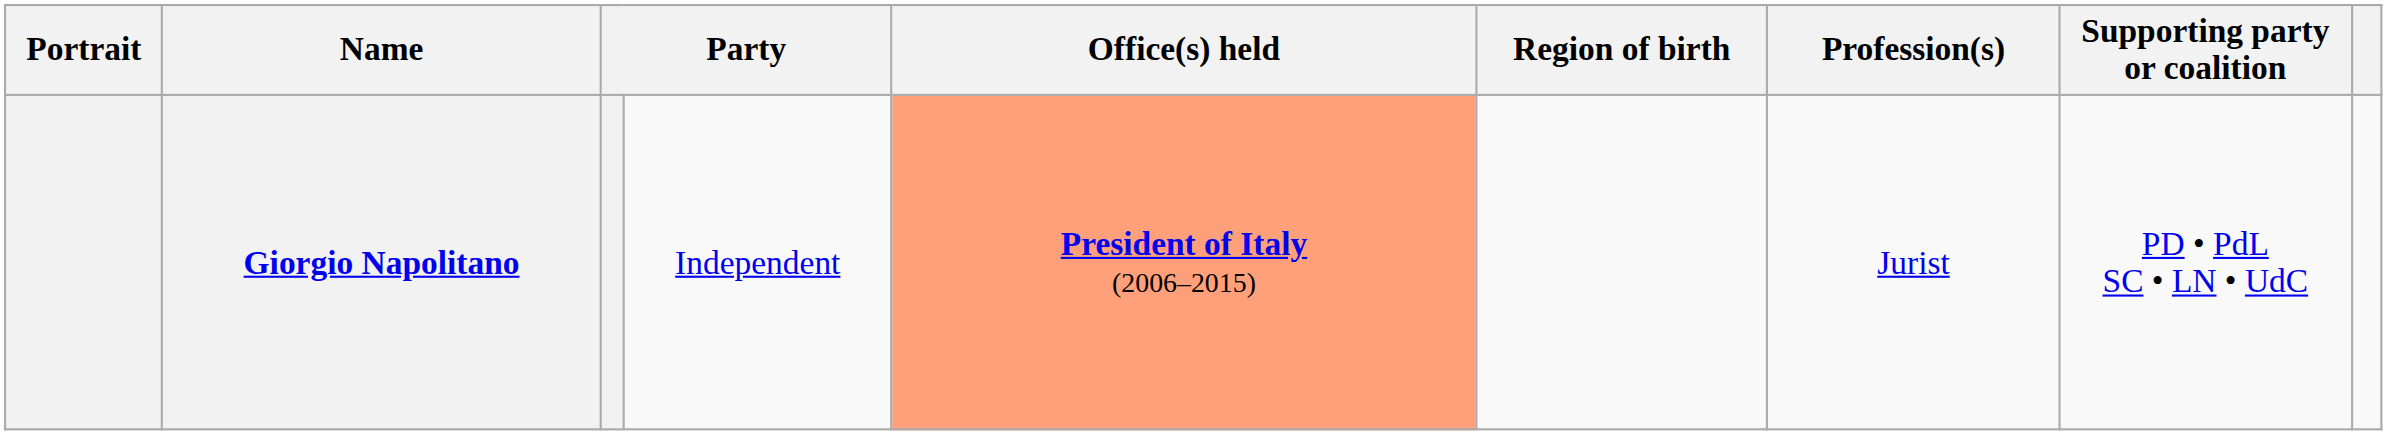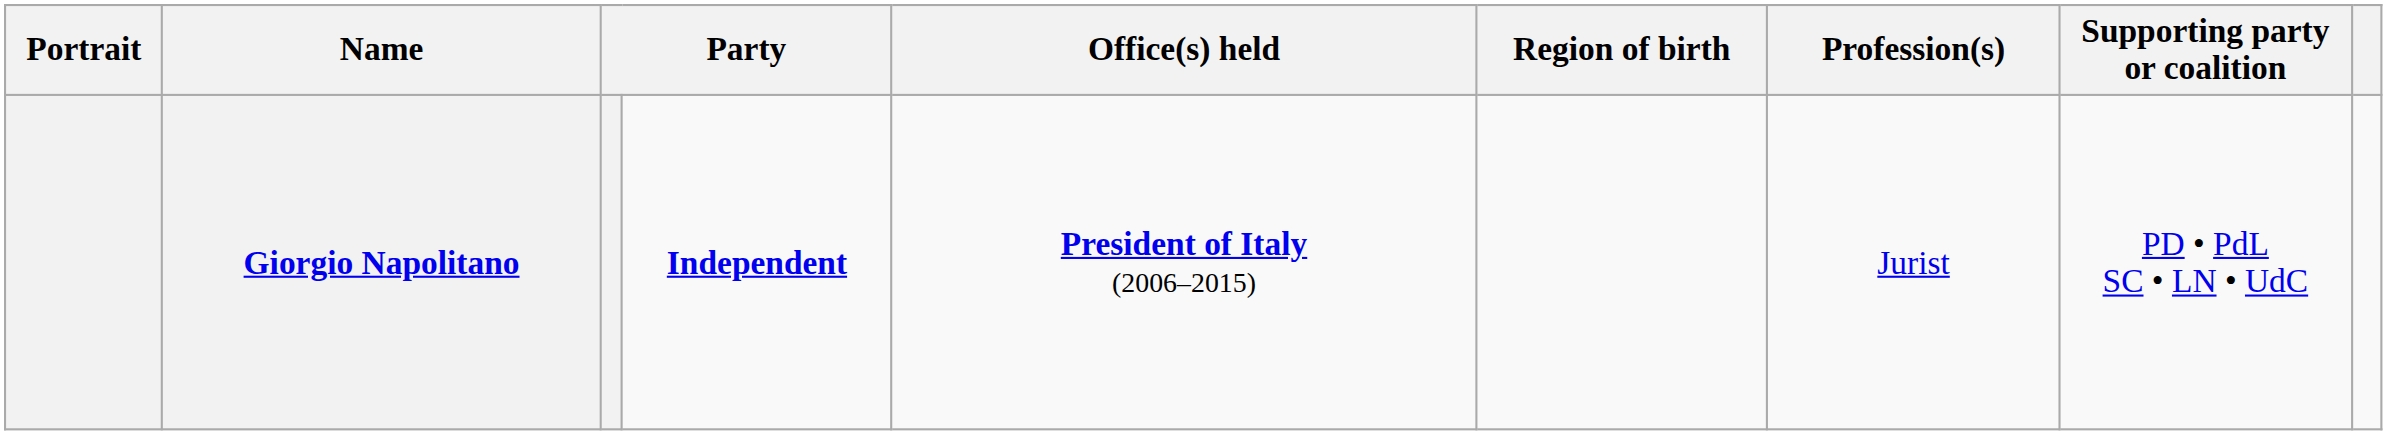Giorgio Napolitano | column 4: normal -> bold
Giorgio Napolitano | Office(s) held: lightsalmon background -> no background
